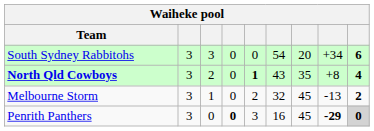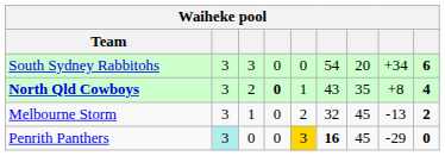North Qld Cowboys | column 4: normal -> bold
North Qld Cowboys | column 5: bold -> normal
Penrith Panthers | column 2: no background -> paleturquoise background
Penrith Panthers | column 4: bold -> normal
Penrith Panthers | column 5: no background -> gold background
Penrith Panthers | column 6: normal -> bold
Penrith Panthers | column 8: bold -> normal
Penrith Panthers | column 9: lightgrey background -> no background
